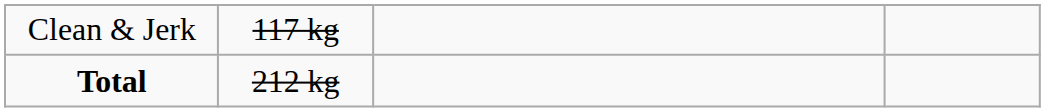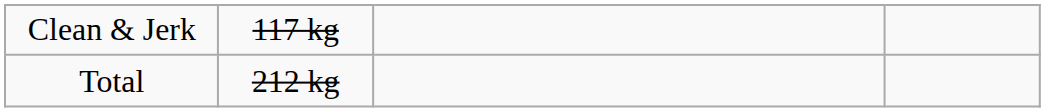row 2 | column 1: bold -> normal
